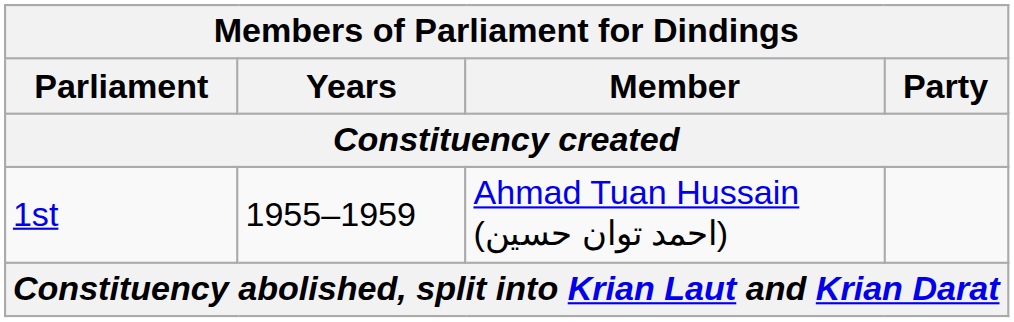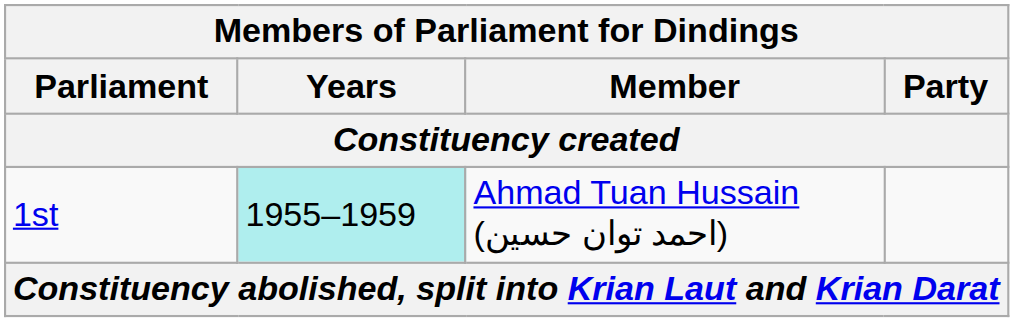1st | Years: no background -> paleturquoise background
